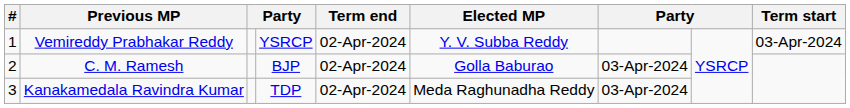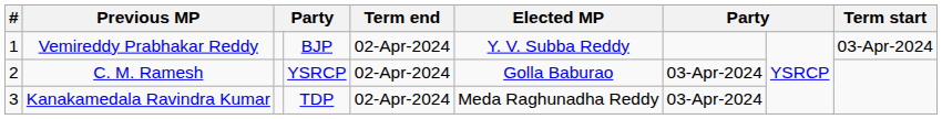Vemireddy Prabhakar Reddy | column 4: YSRCP -> BJP
C. M. Ramesh | column 4: BJP -> YSRCP
